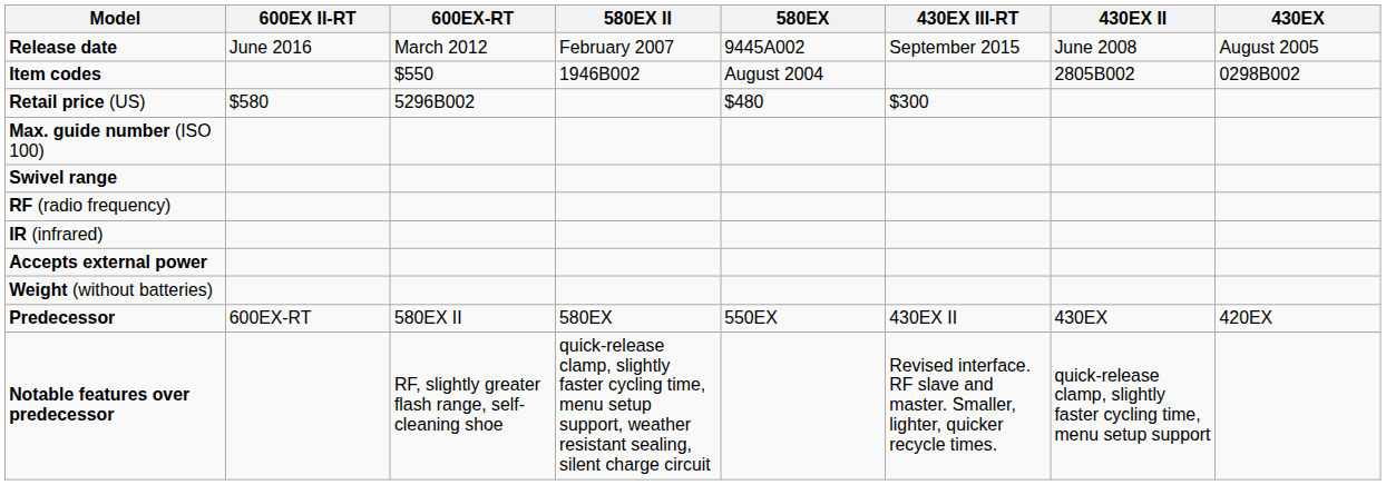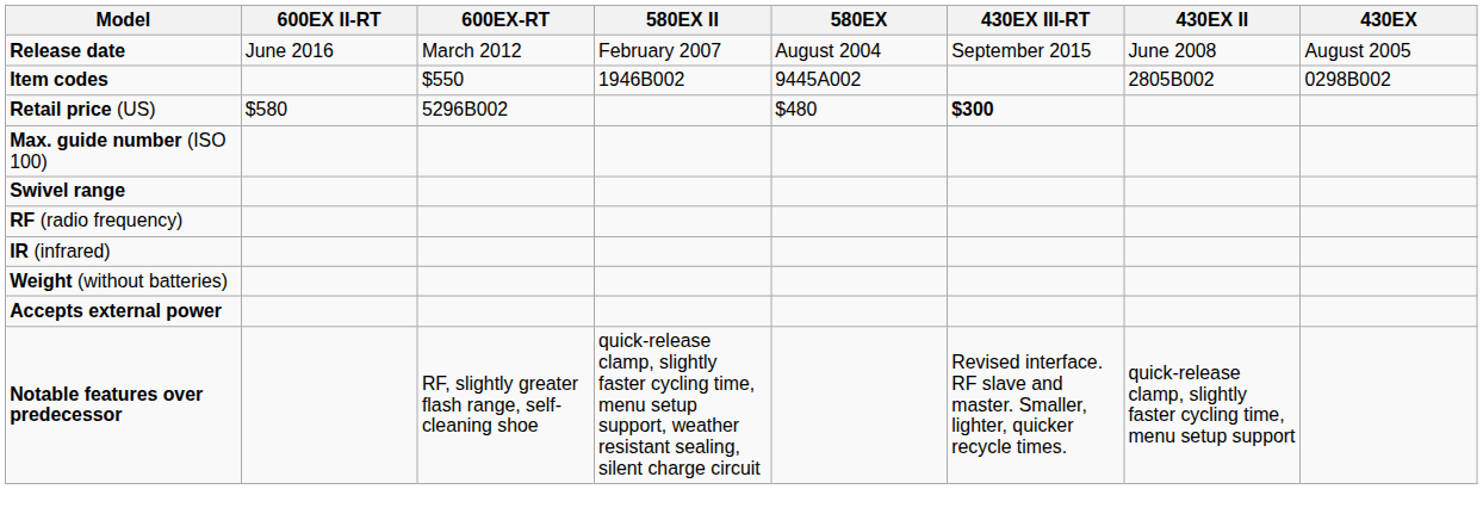Release date | 580EX: 9445A002 -> August 2004
Item codes | 580EX: August 2004 -> 9445A002
Retail price (US) | 430EX III-RT: normal -> bold
rows swapped: Accepts external power <-> Weight (without batteries)
- row: Predecessor | 600EX-RT | 580EX II | 580EX | 550EX | 430EX II | 430EX | 420EX
